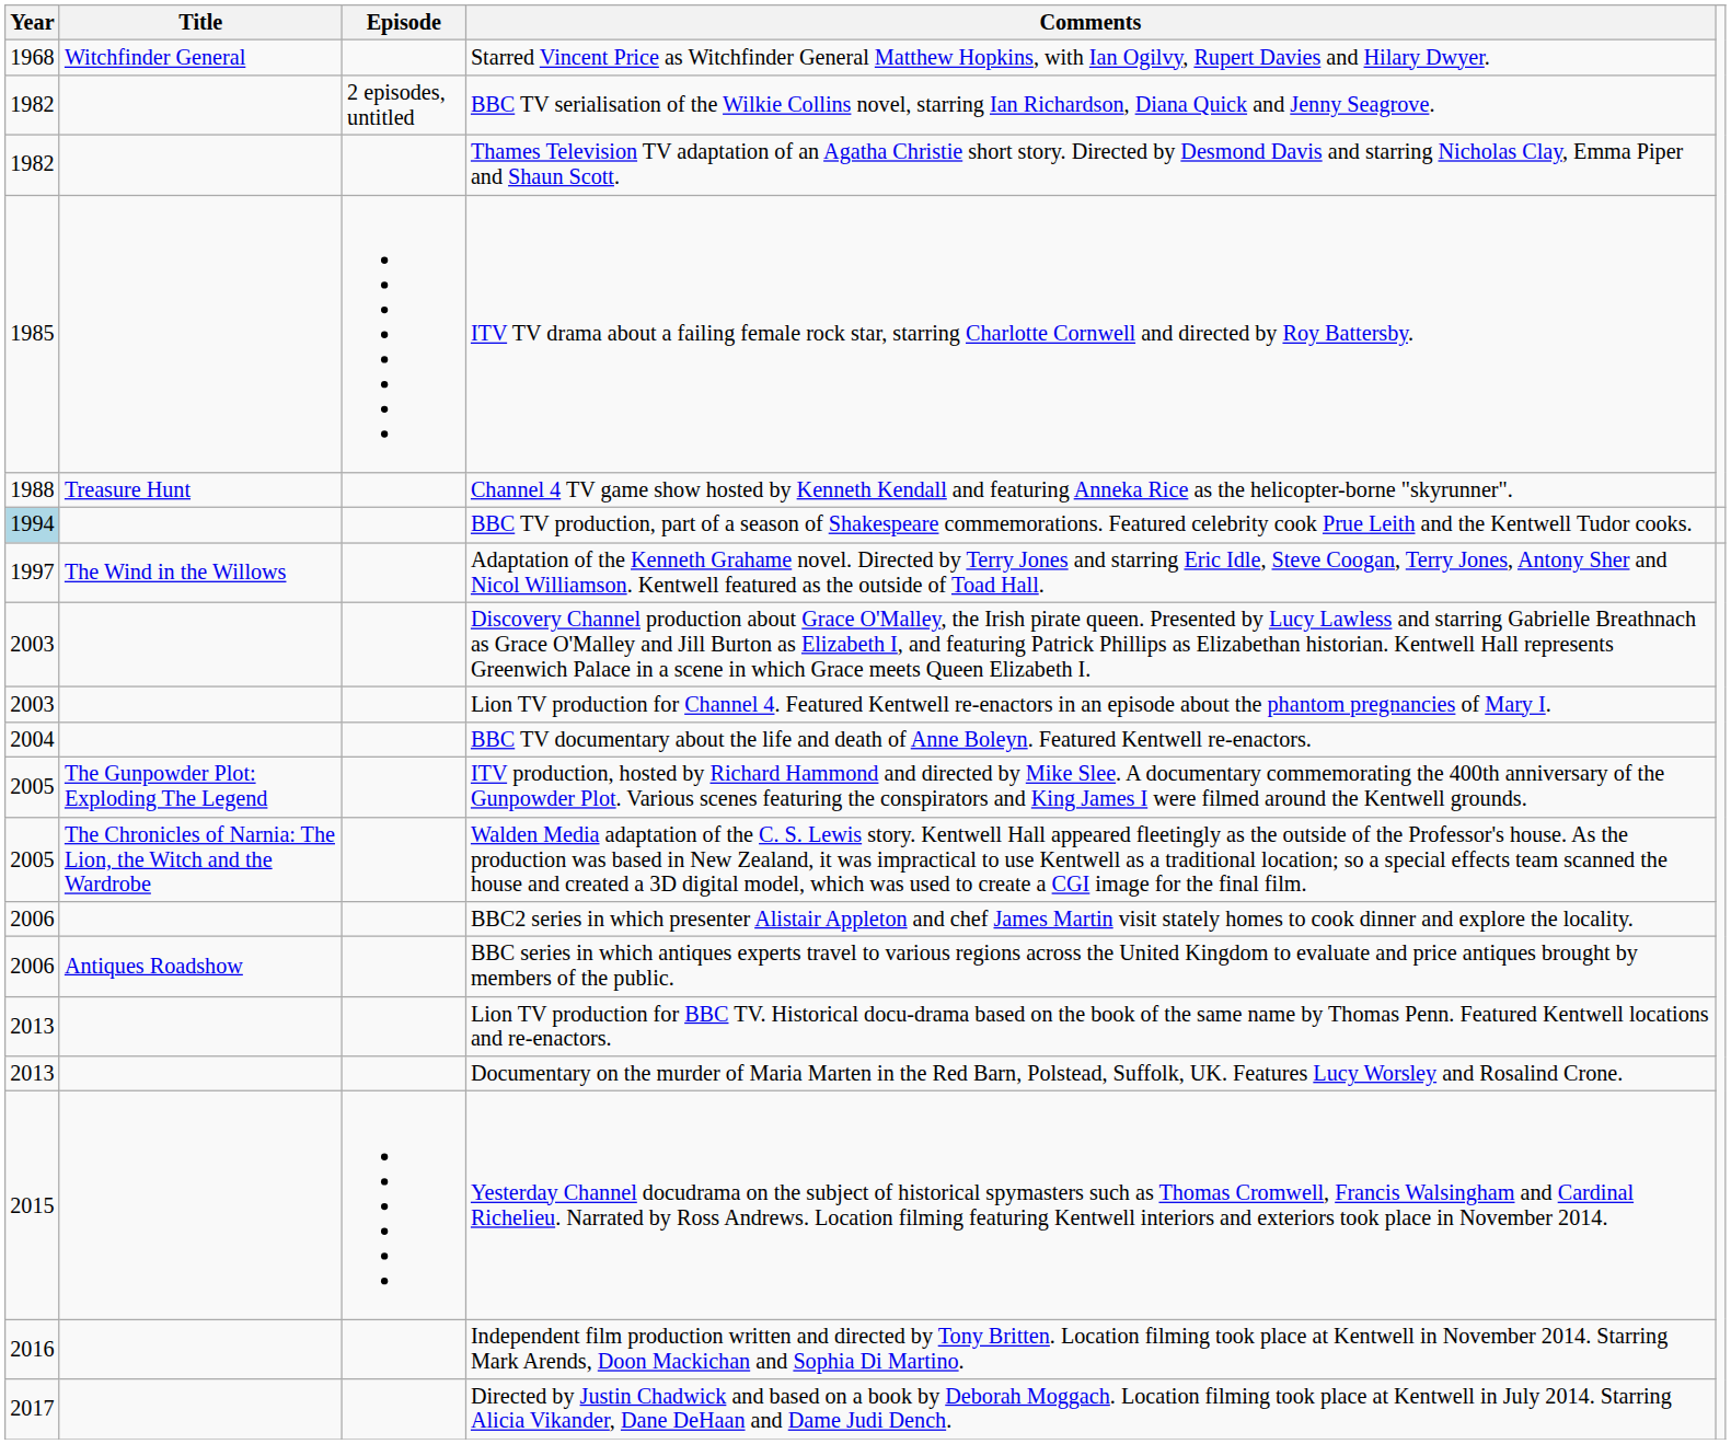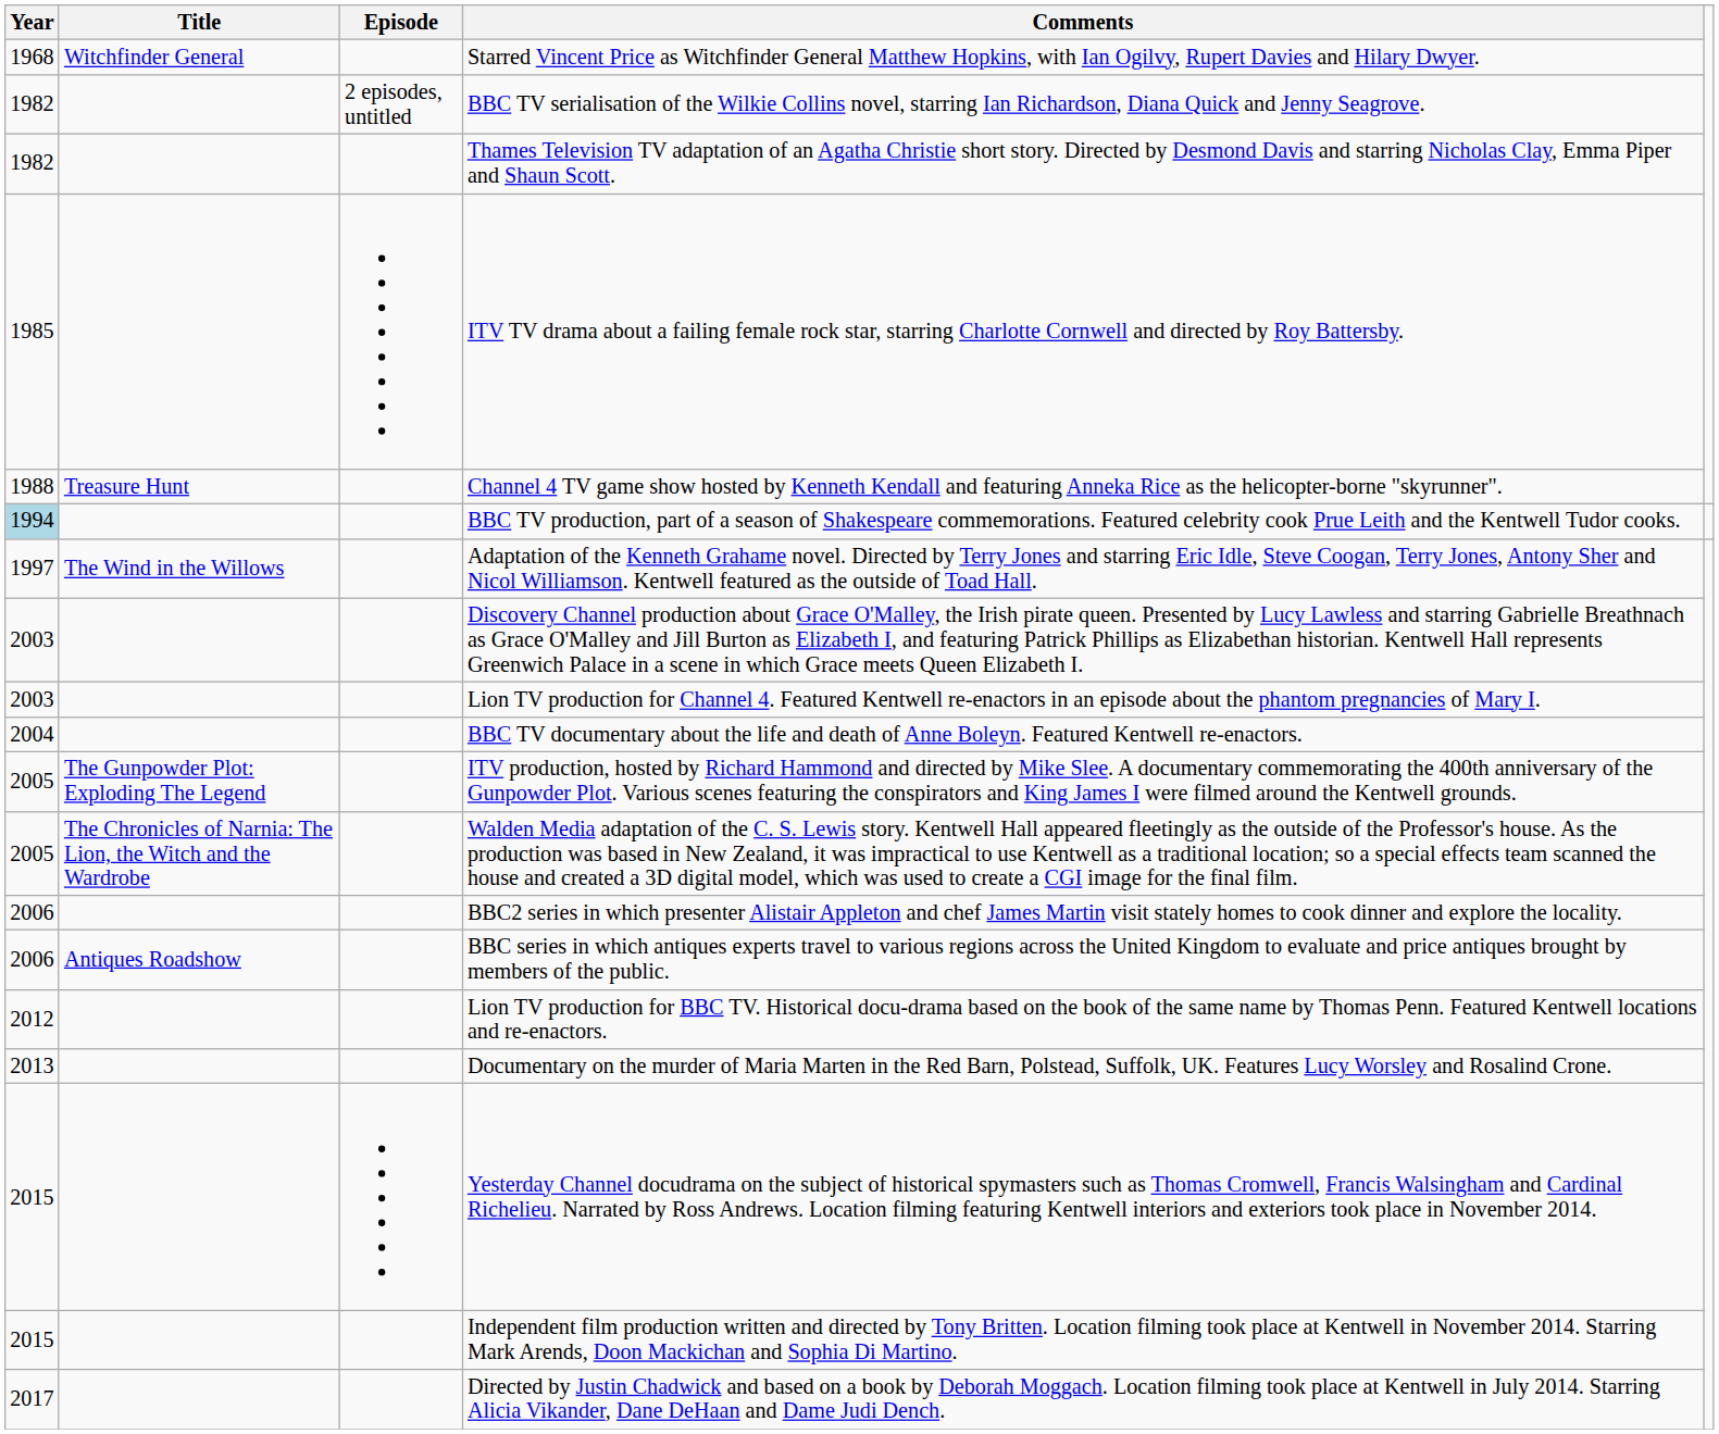row 16 | Year: 2013 -> 2012
row 19 | Year: 2016 -> 2015
